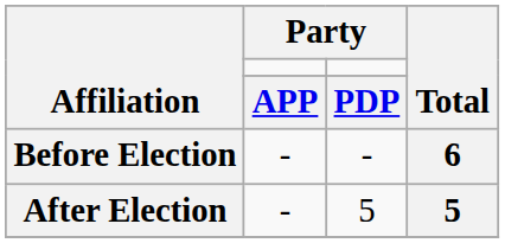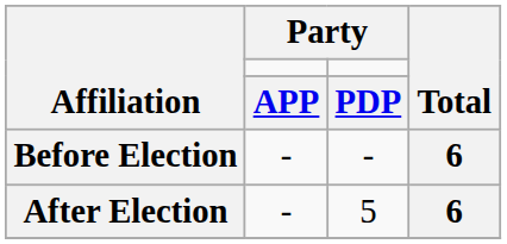After Election | Total: 5 -> 6
